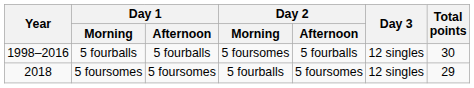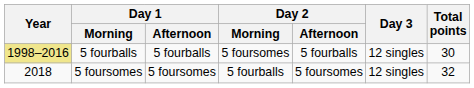row 3 | Year: no background -> khaki background
row 4 | Total points: 29 -> 32
